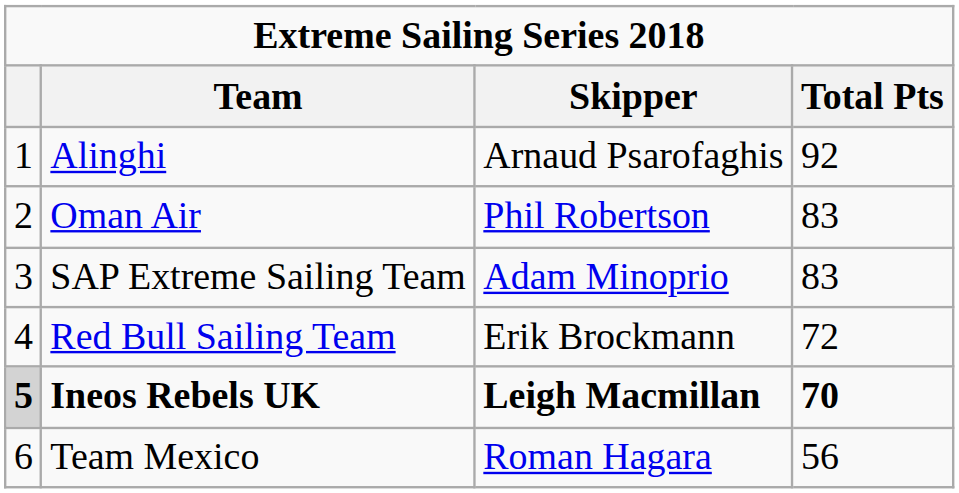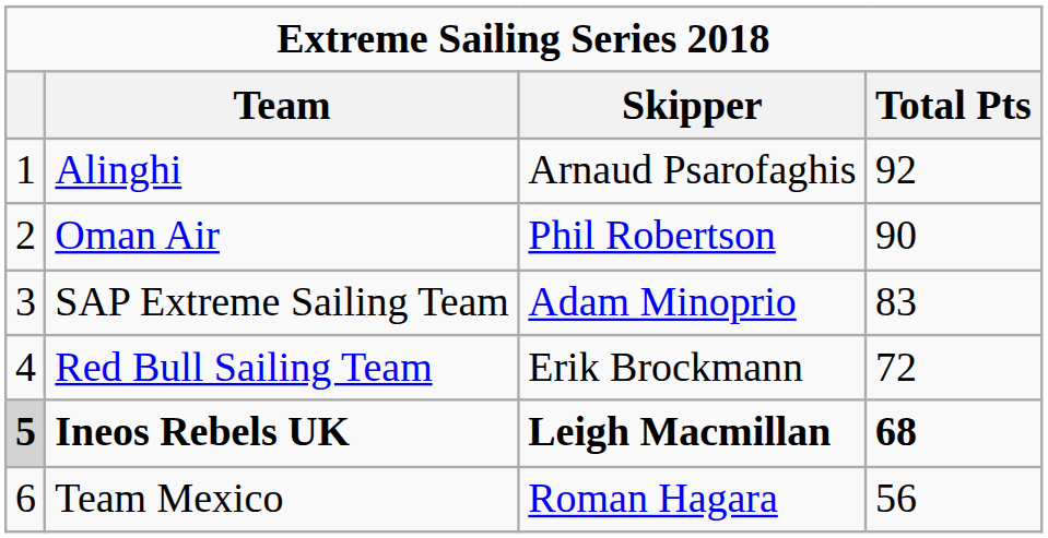Oman Air | Total Pts: 83 -> 90
Ineos Rebels UK | Total Pts: 70 -> 68
